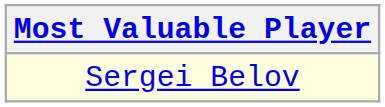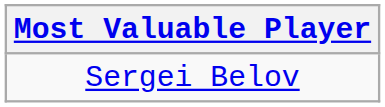row 2 | column 1: lightyellow background -> no background
